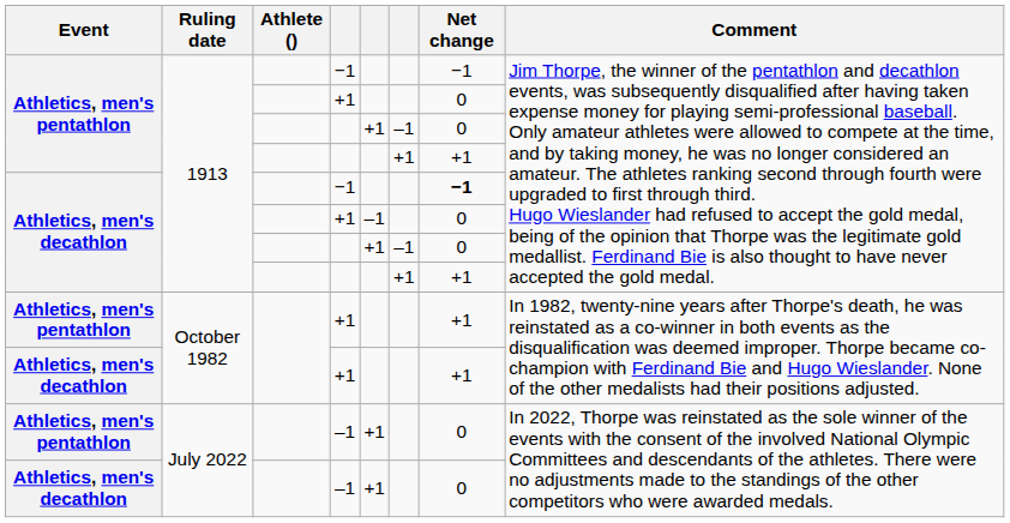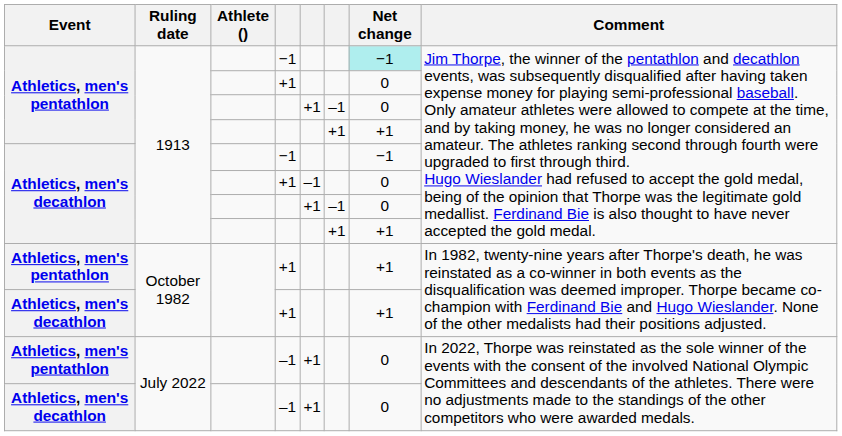Athletics, men's pentathlon / −1 | Net change: no background -> paleturquoise background
Athletics, men's decathlon / −1 | Net change: bold -> normal
